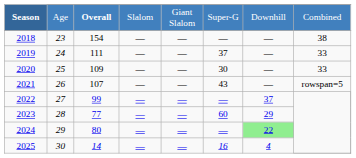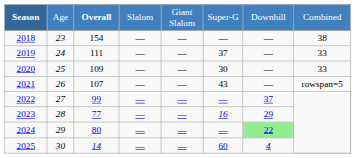2023 | column 6: 60 -> 16
2025 | column 6: 16 -> 60
